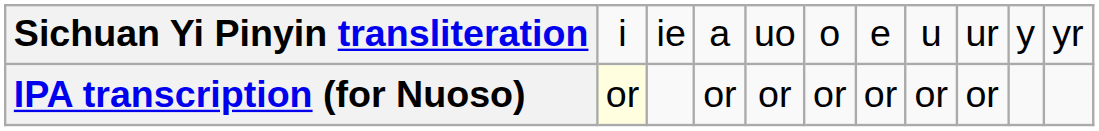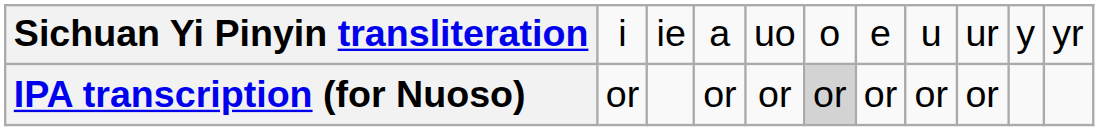IPA transcription (for Nuoso) | column 2: lightyellow background -> no background
IPA transcription (for Nuoso) | column 6: no background -> lightgrey background
